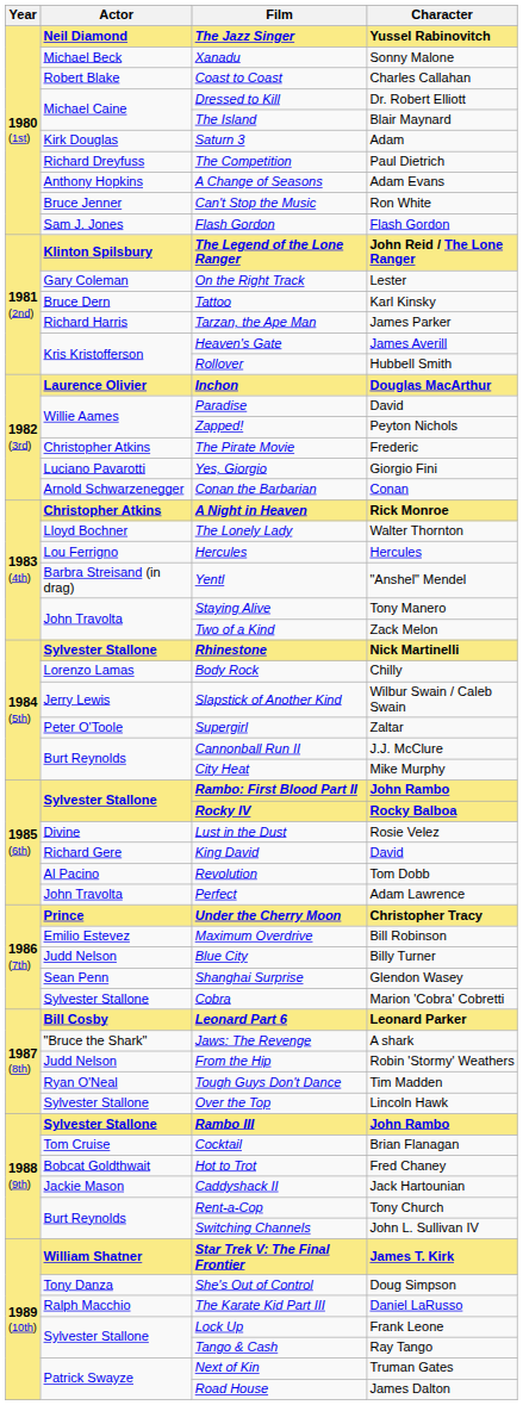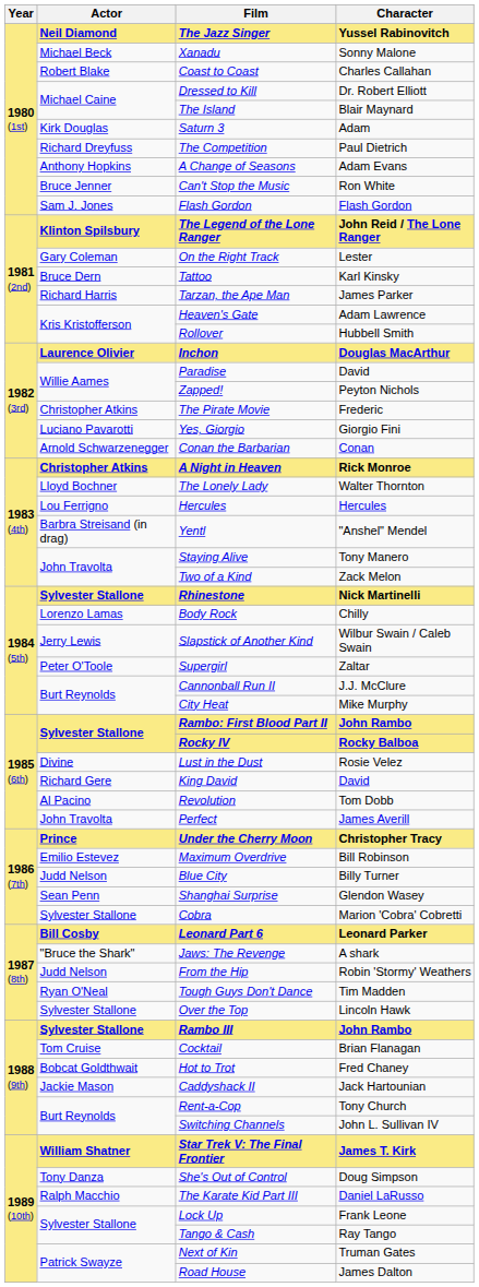Heaven's Gate | Character: James Averill -> Adam Lawrence
Perfect | Character: Adam Lawrence -> James Averill
